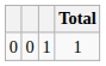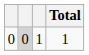row 2 | column 2: no background -> lightgrey background
